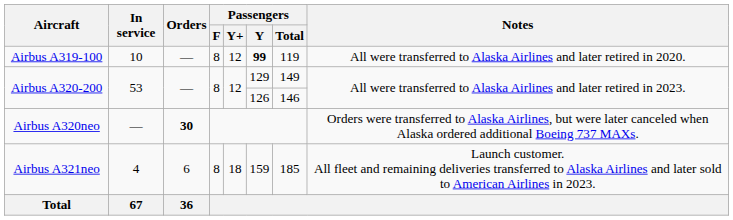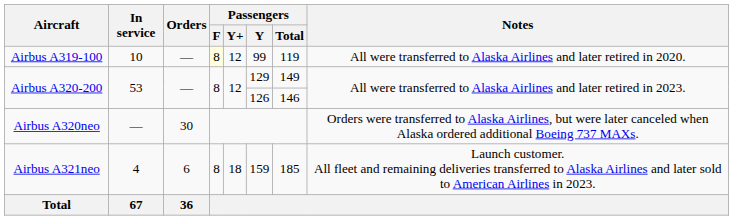Airbus A319-100 | Passengers / F: no background -> lightyellow background
Airbus A319-100 | Passengers / Y: bold -> normal
Airbus A320neo | Orders: bold -> normal
